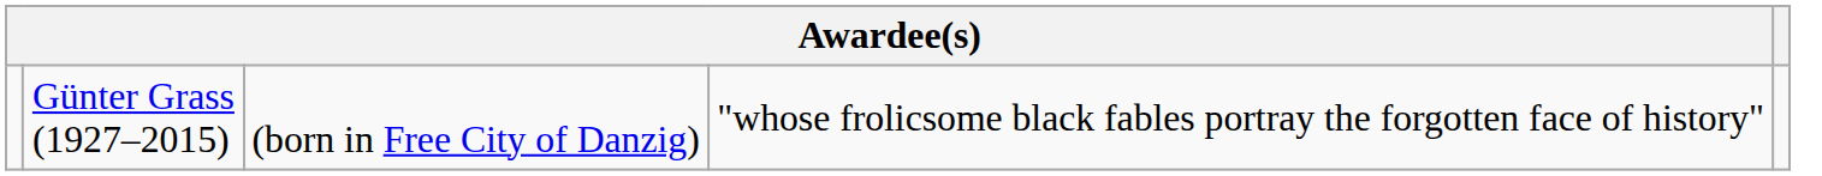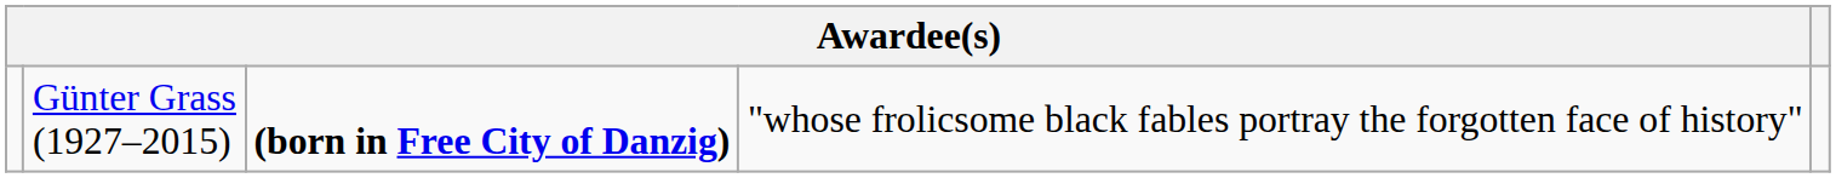Günter Grass (1927–2015) | column 3: normal -> bold
